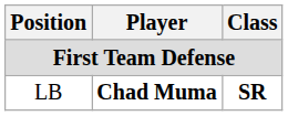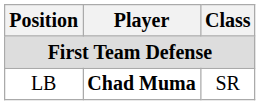LB | Class: bold -> normal
